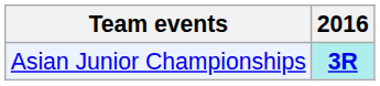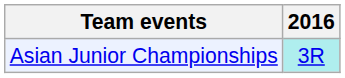Asian Junior Championships | 2016: bold -> normal
